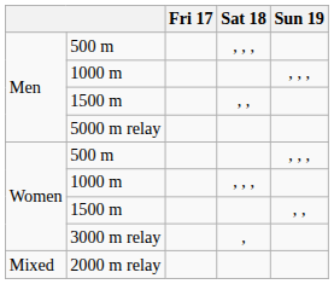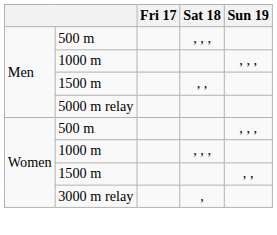- row: Mixed | 2000 m relay
